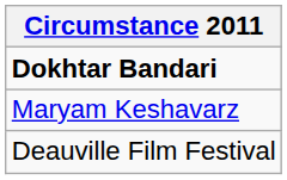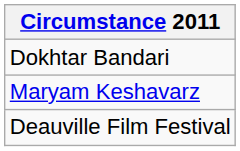row 2 | column 1: bold -> normal
